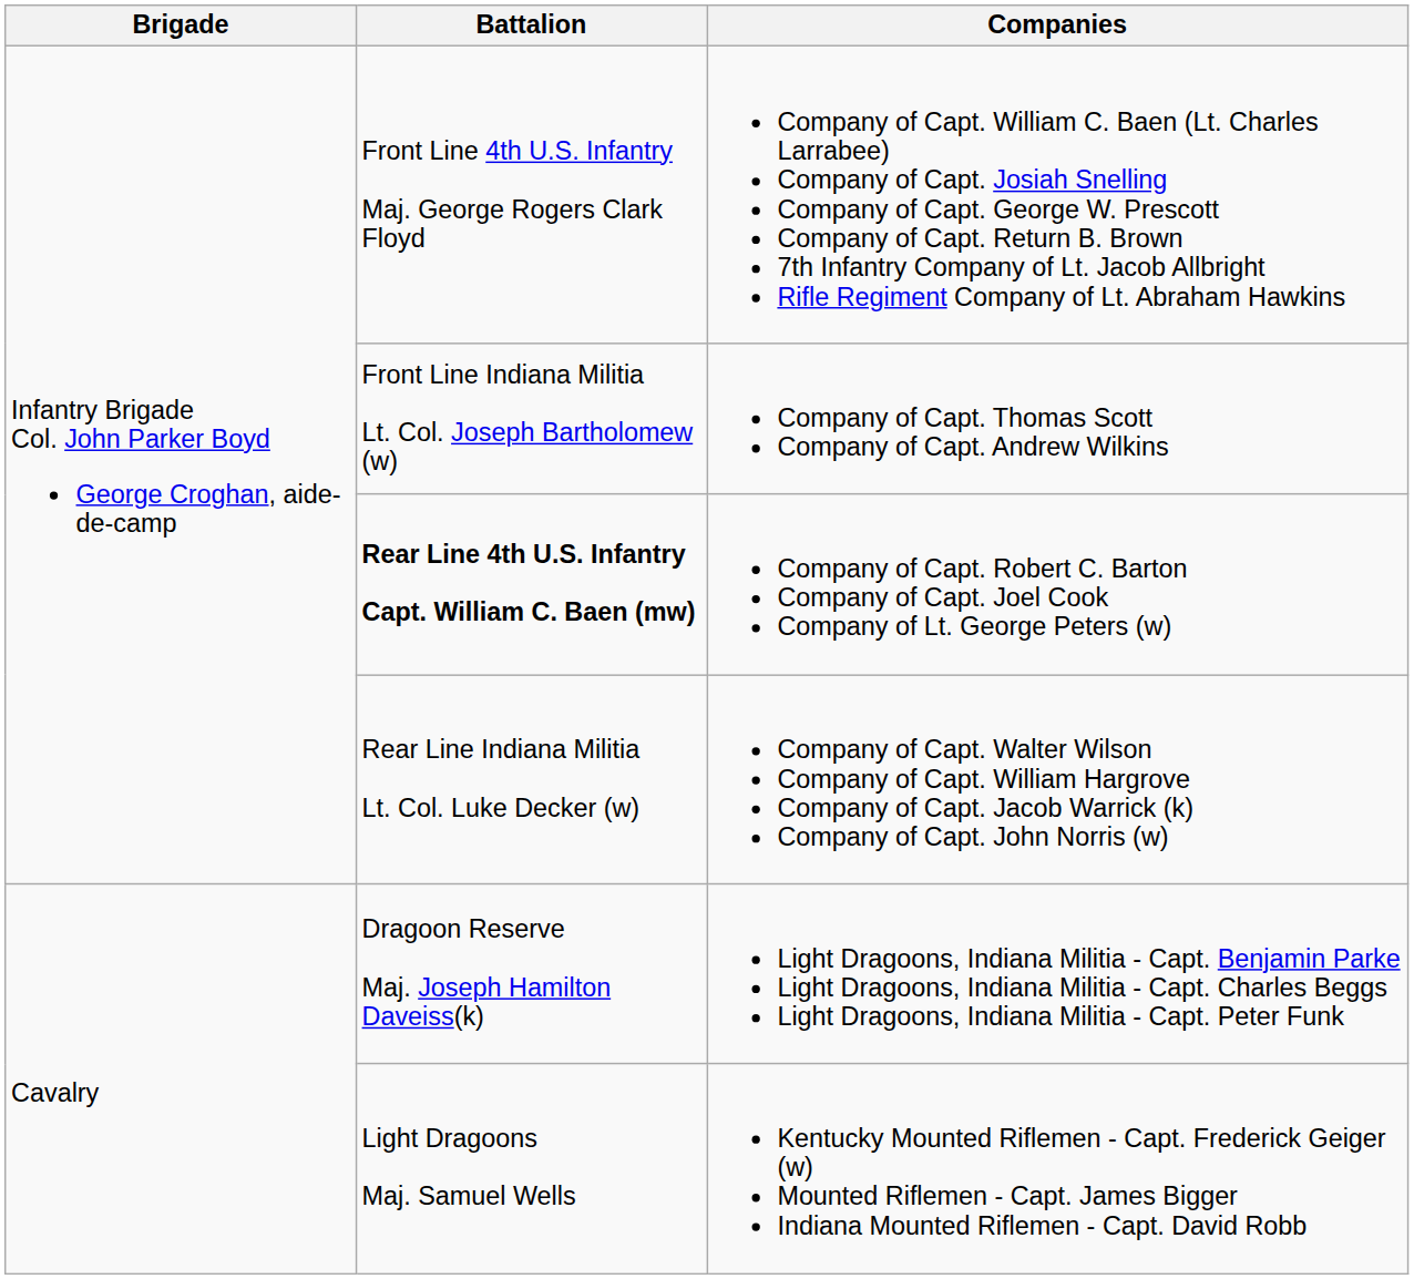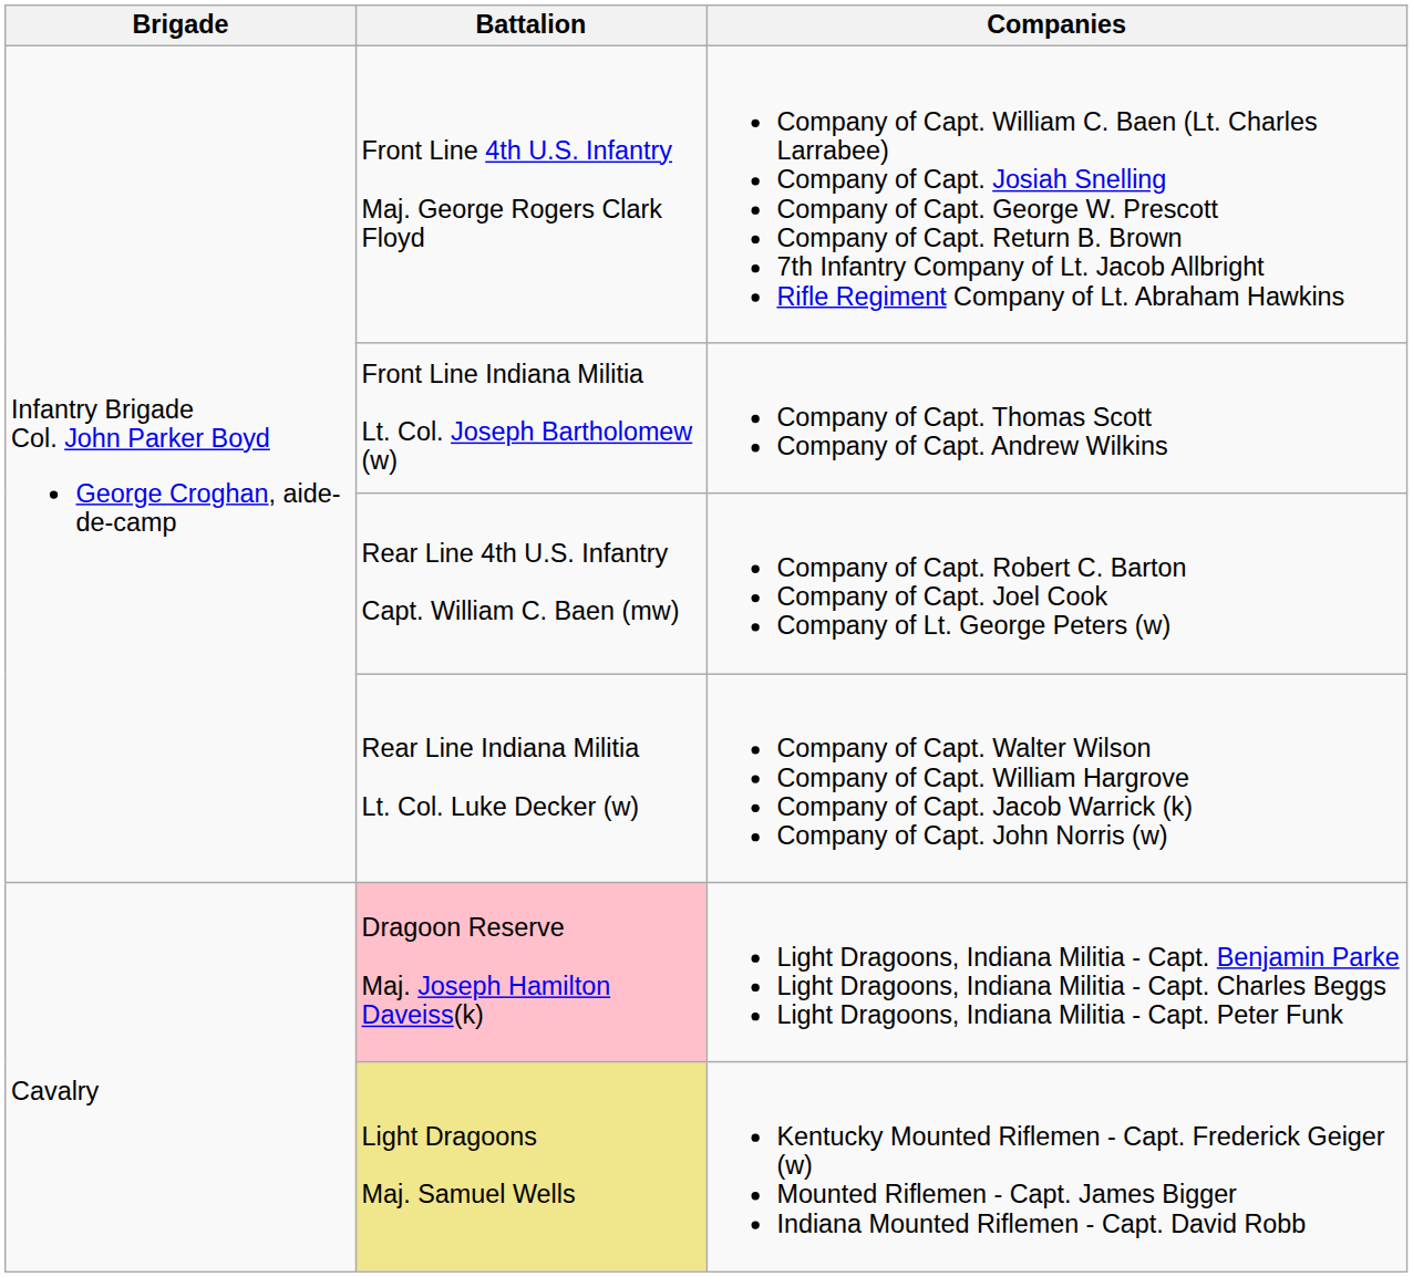Rear Line 4th U.S. Infantry Capt. William C. Baen (mw) | Battalion: bold -> normal
Dragoon Reserve Maj. Joseph Hamilton Daveiss(k) | Battalion: no background -> pink background
Light Dragoons Maj. Samuel Wells | Battalion: no background -> khaki background
